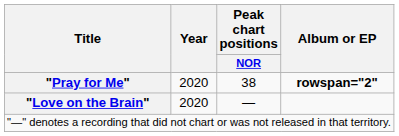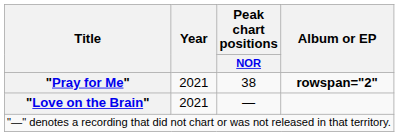"Pray for Me" | Year: 2020 -> 2021
"Love on the Brain" | Year: 2020 -> 2021
